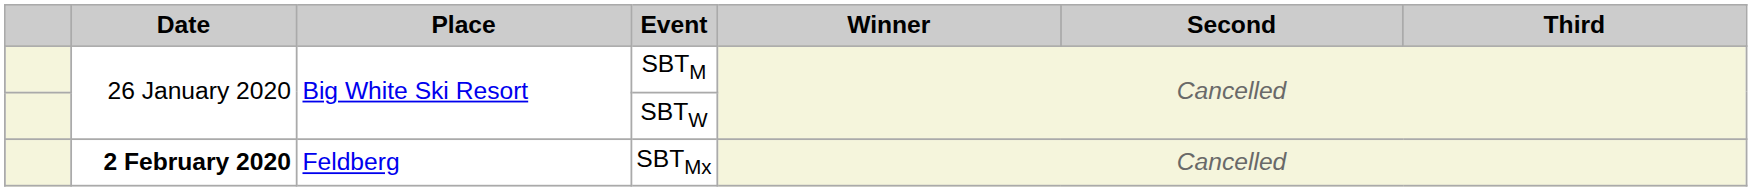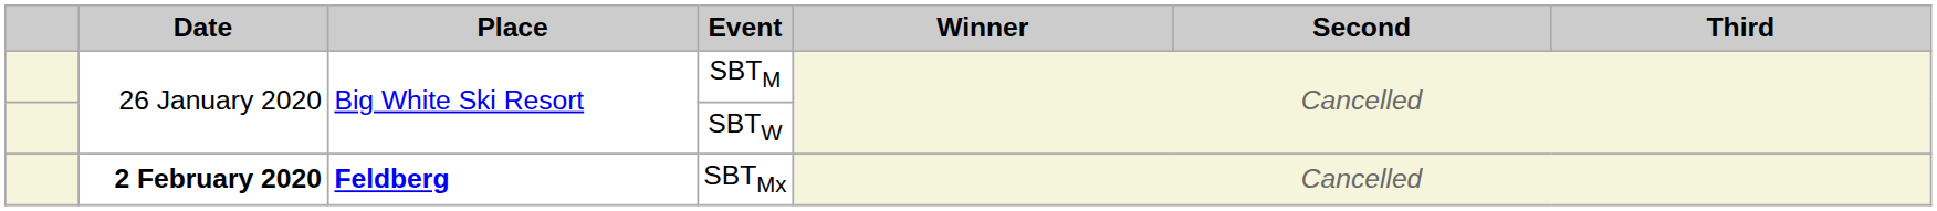SBTMx | Place: normal -> bold
